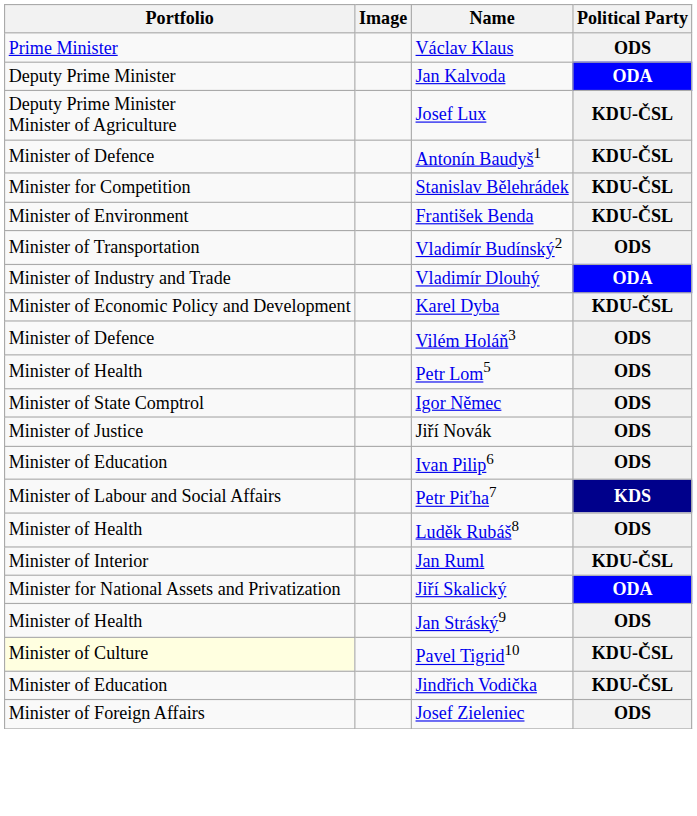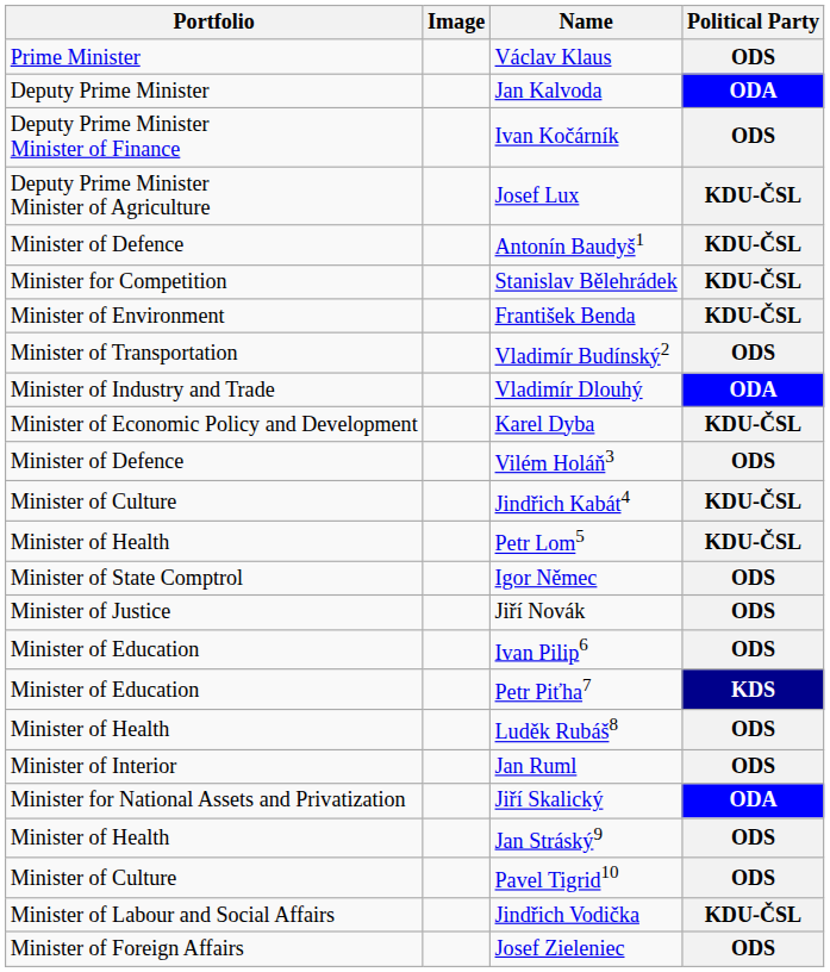+ row: Deputy Prime Minister Minister of Finance | Ivan Kočárník | ODS
+ row: Minister of Culture | Jindřich Kabát4 | KDU-ČSL
Petr Lom5 | Political Party: ODS -> KDU-ČSL
Petr Piťha7 | Portfolio: Minister of Labour and Social Affairs -> Minister of Education
Jan Ruml | Political Party: KDU-ČSL -> ODS
Pavel Tigrid10 | Portfolio: lightyellow background -> no background
Pavel Tigrid10 | Political Party: KDU-ČSL -> ODS
Jindřich Vodička | Portfolio: Minister of Education -> Minister of Labour and Social Affairs
